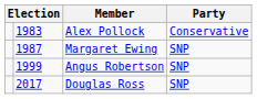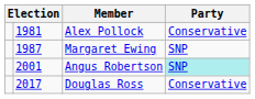Alex Pollock | column 2: 1983 -> 1981
Angus Robertson | column 2: 1999 -> 2001
Angus Robertson | Party: no background -> paleturquoise background
Douglas Ross | Party: SNP -> Conservative
